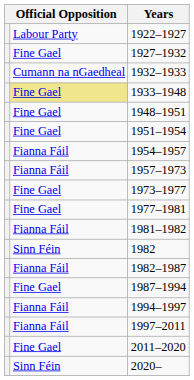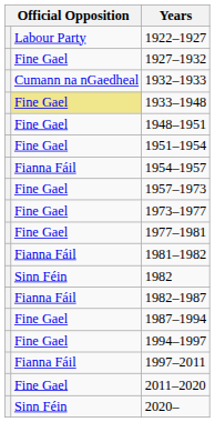1957–1973 | column 2: Fianna Fáil -> Fine Gael
1994–1997 | column 2: Fianna Fáil -> Fine Gael
